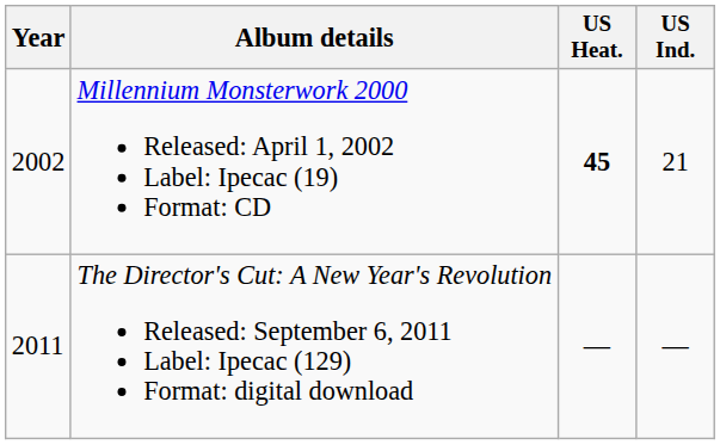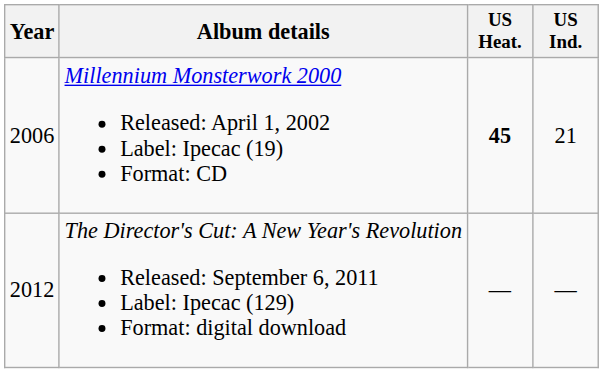row 2 | Year: 2002 -> 2006
row 3 | Year: 2011 -> 2012
